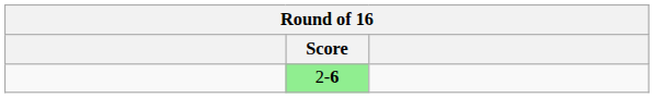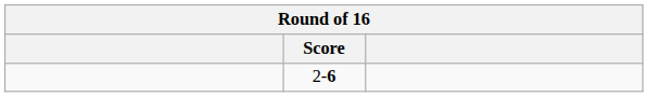row 3 | Score: lightgreen background -> no background
